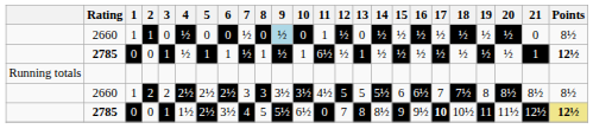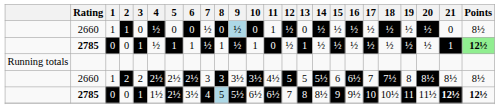row 3 | 11: 6½ -> 0
row 3 | Points: no background -> lightgreen background
row 6 | 8: no background -> lightblue background
row 6 | 11: 0 -> 6½
row 6 | 17: bold -> normal
row 6 | 21: normal -> bold
row 6 | Points: khaki background -> no background
